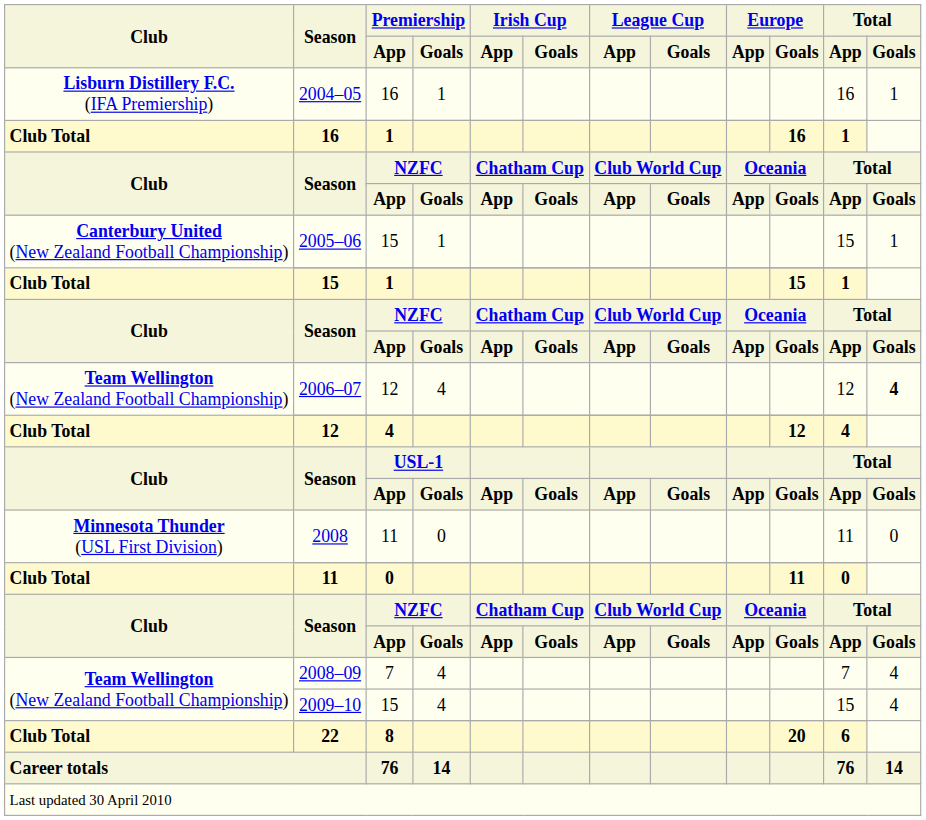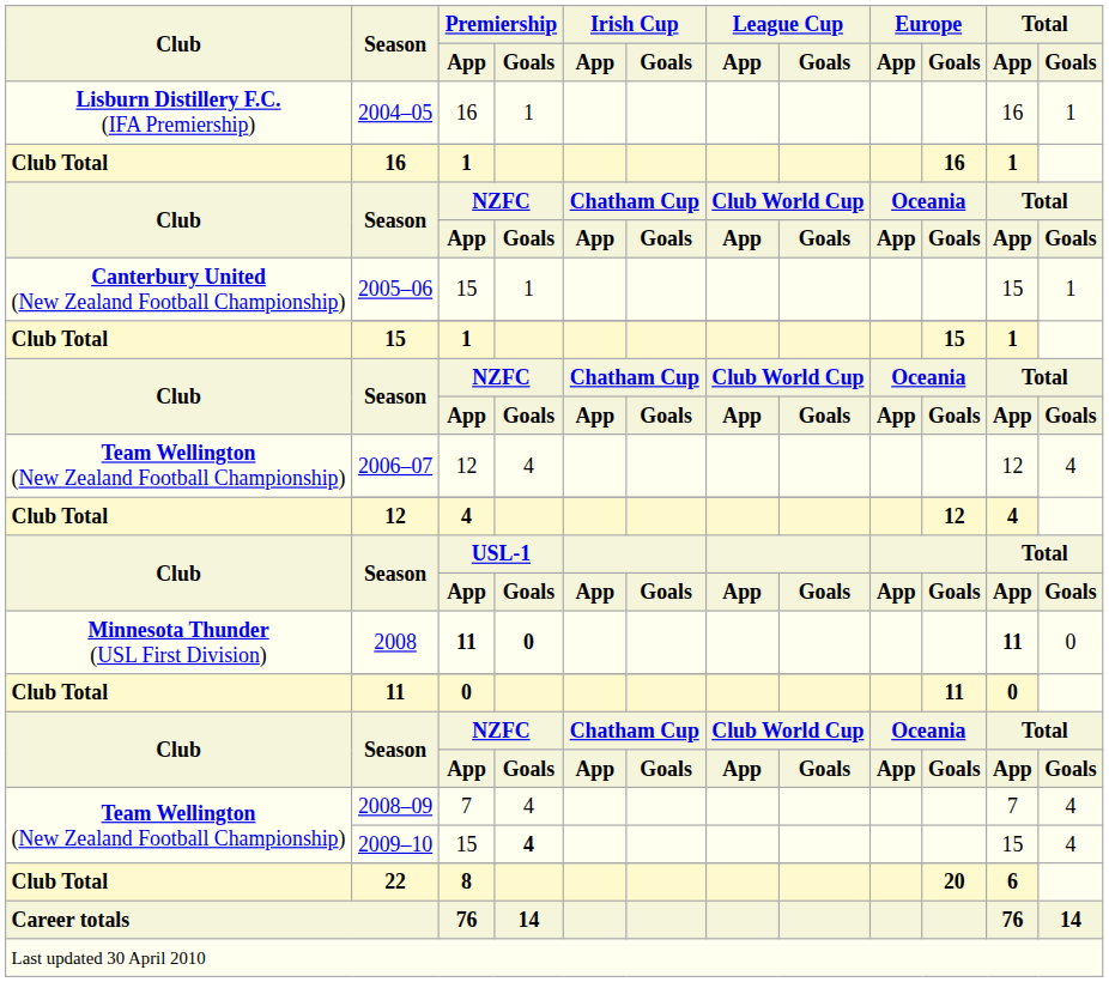2006–07 | Total / Goals: bold -> normal
2008 | Premiership / App: normal -> bold
2008 | Premiership / Goals: normal -> bold
2008 | Total / App: normal -> bold
2009–10 | Premiership / Goals: normal -> bold
